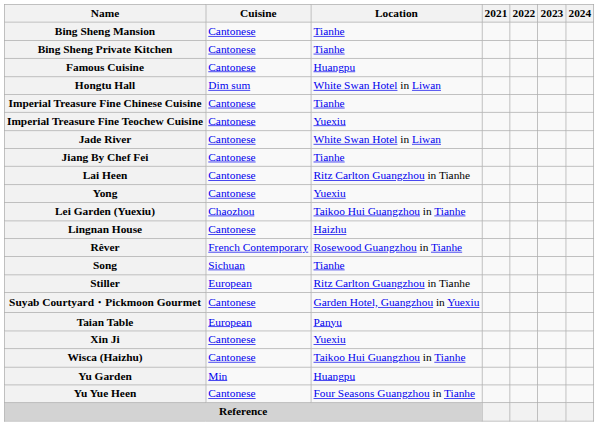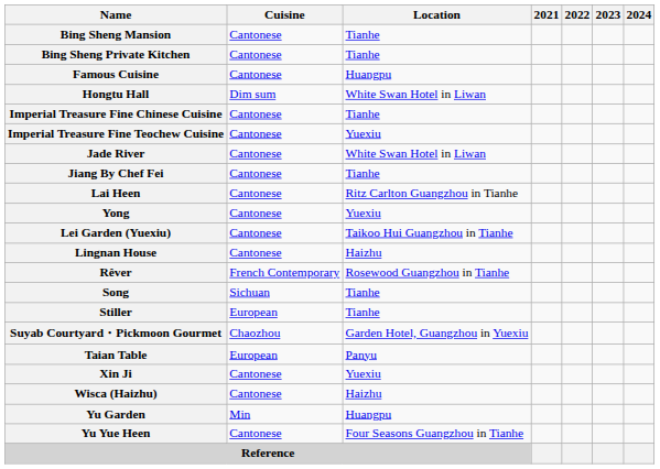Lei Garden (Yuexiu) | Cuisine: Chaozhou -> Cantonese
Stiller | Location: Ritz Carlton Guangzhou in Tianhe -> Tianhe
Suyab Courtyard・Pickmoon Gourmet | Cuisine: Cantonese -> Chaozhou
Wisca (Haizhu) | Location: Taikoo Hui Guangzhou in Tianhe -> Haizhu
